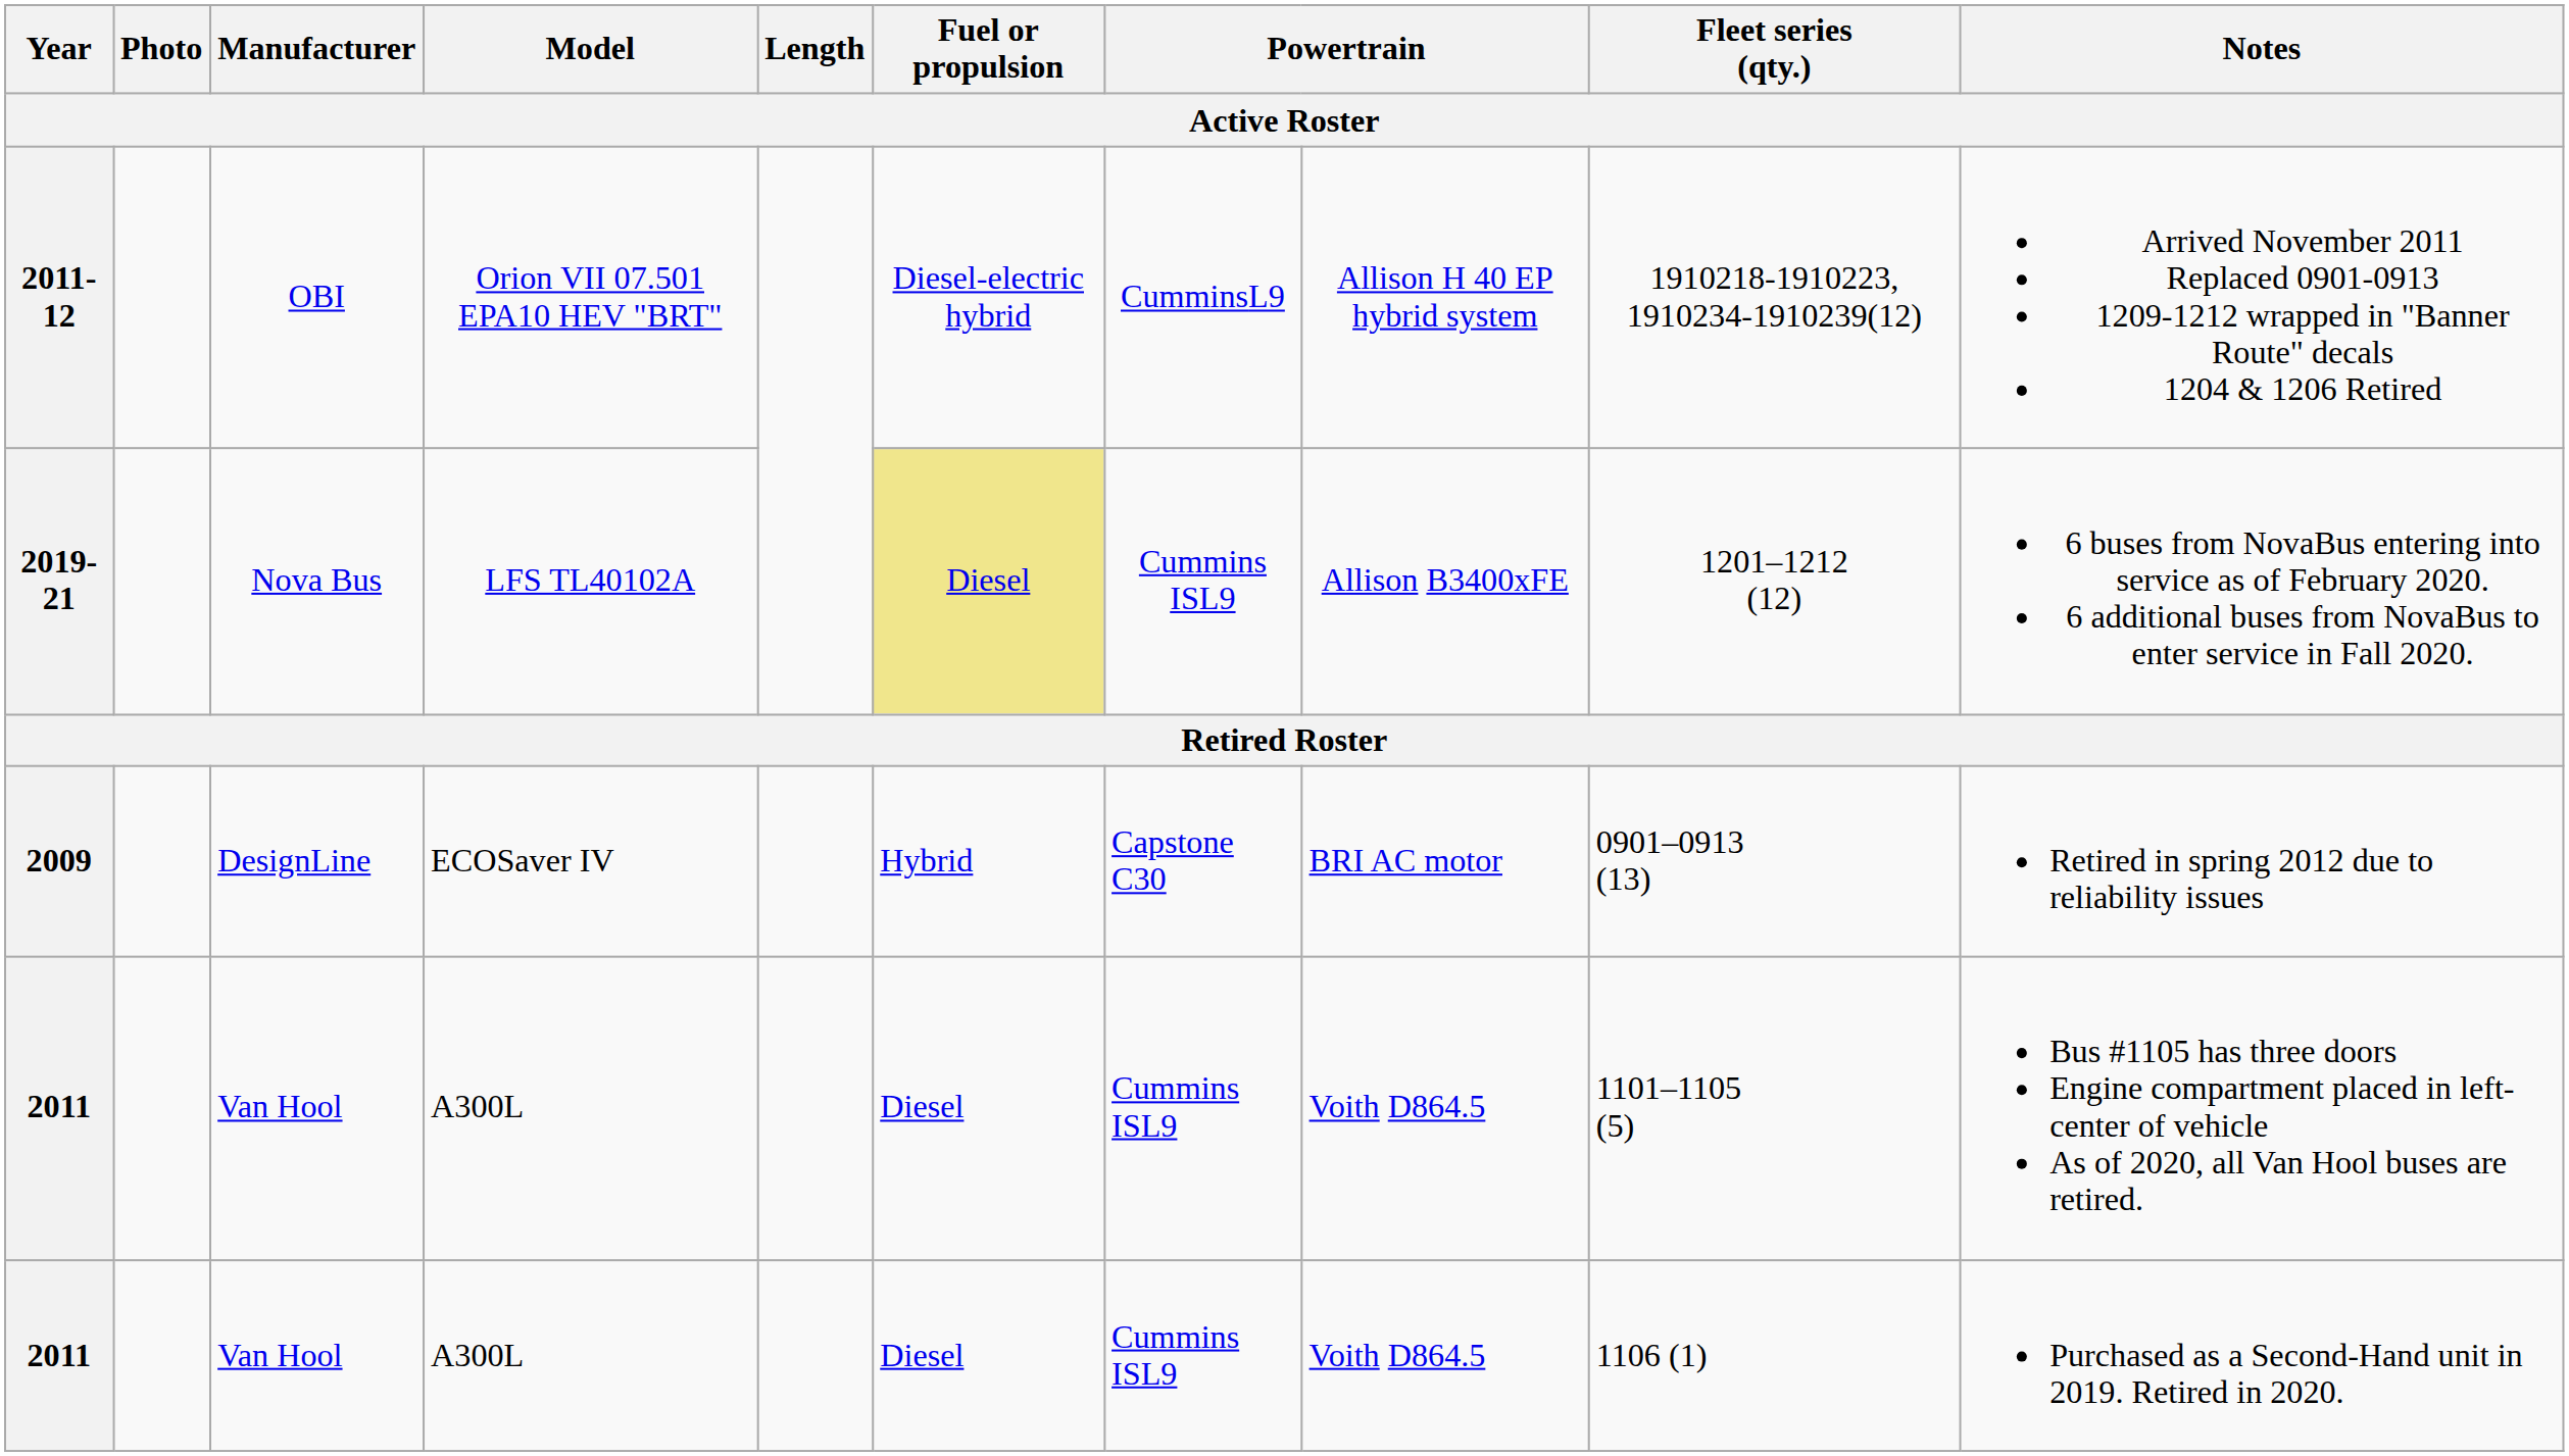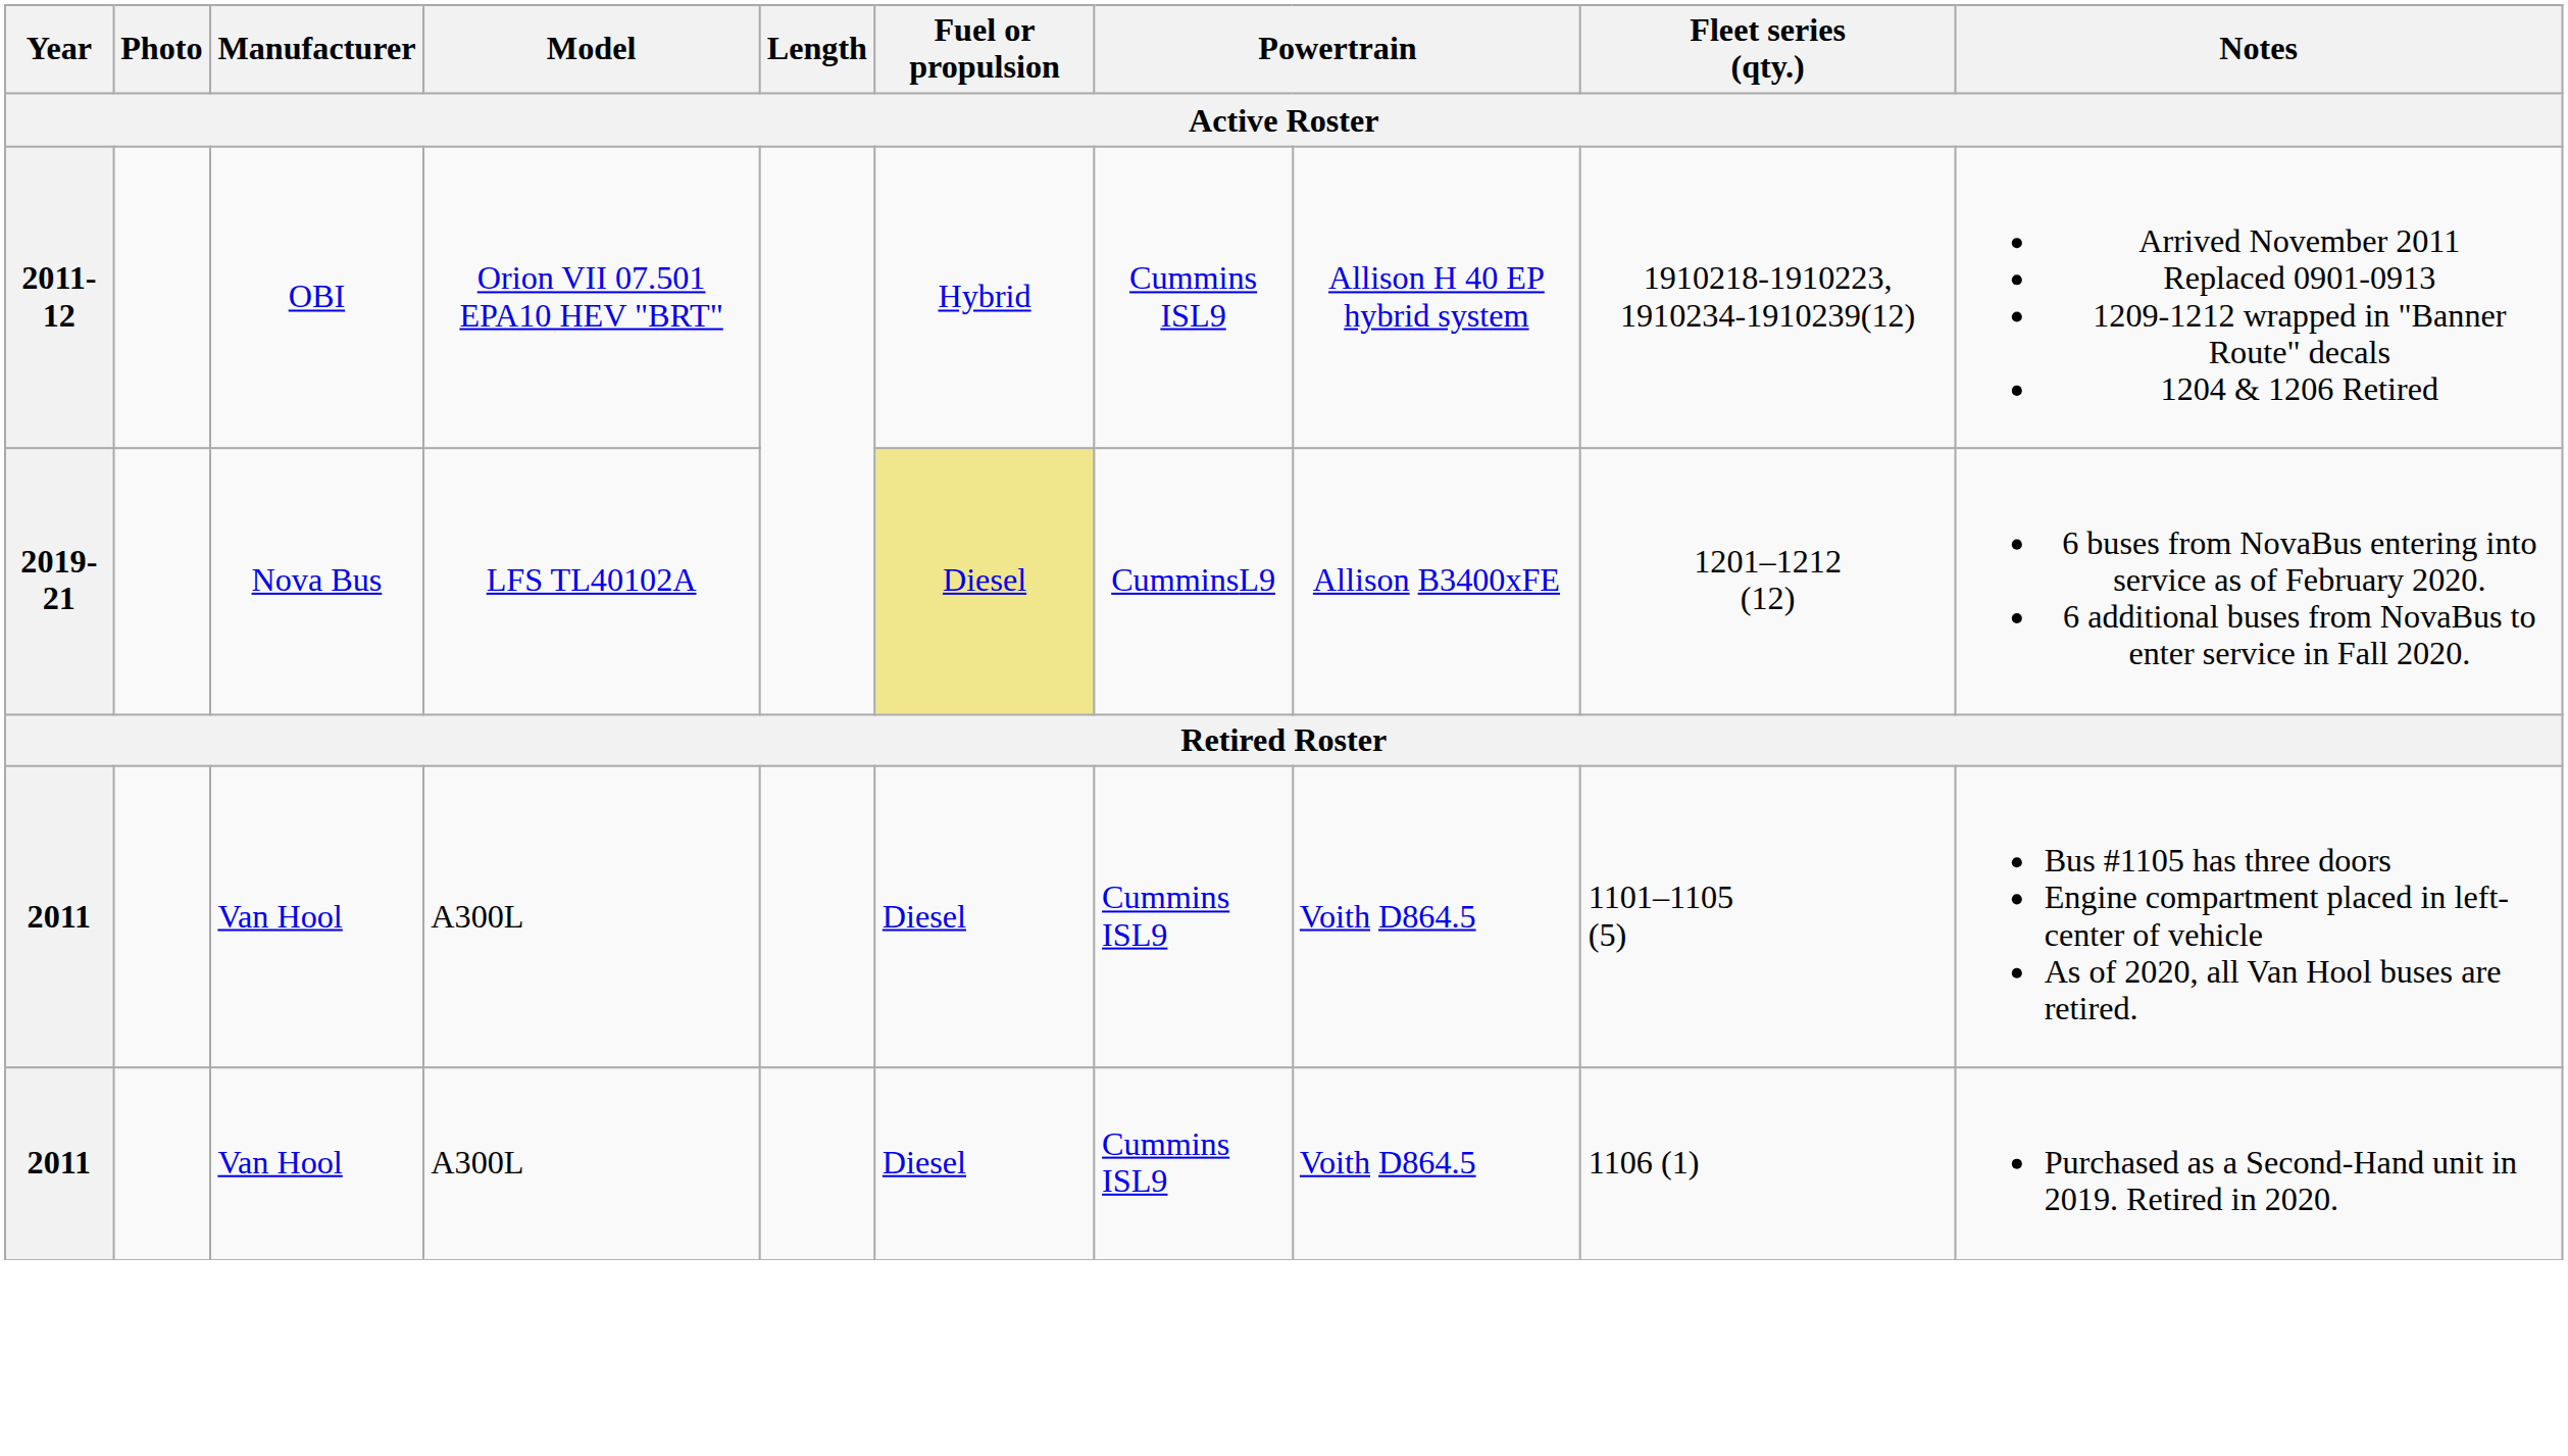2011-12 | Fuel or propulsion: Diesel-electric hybrid -> Hybrid
2011-12 | column 7: CumminsL9 -> Cummins ISL9
2019-21 | column 7: Cummins ISL9 -> CumminsL9
- row: 2009 | DesignLine | ECOSaver IV | Hybrid | Capstone C30 | BRI AC motor | 0901–0913 (13) | Retired in spring 2012 due to reliability issues
